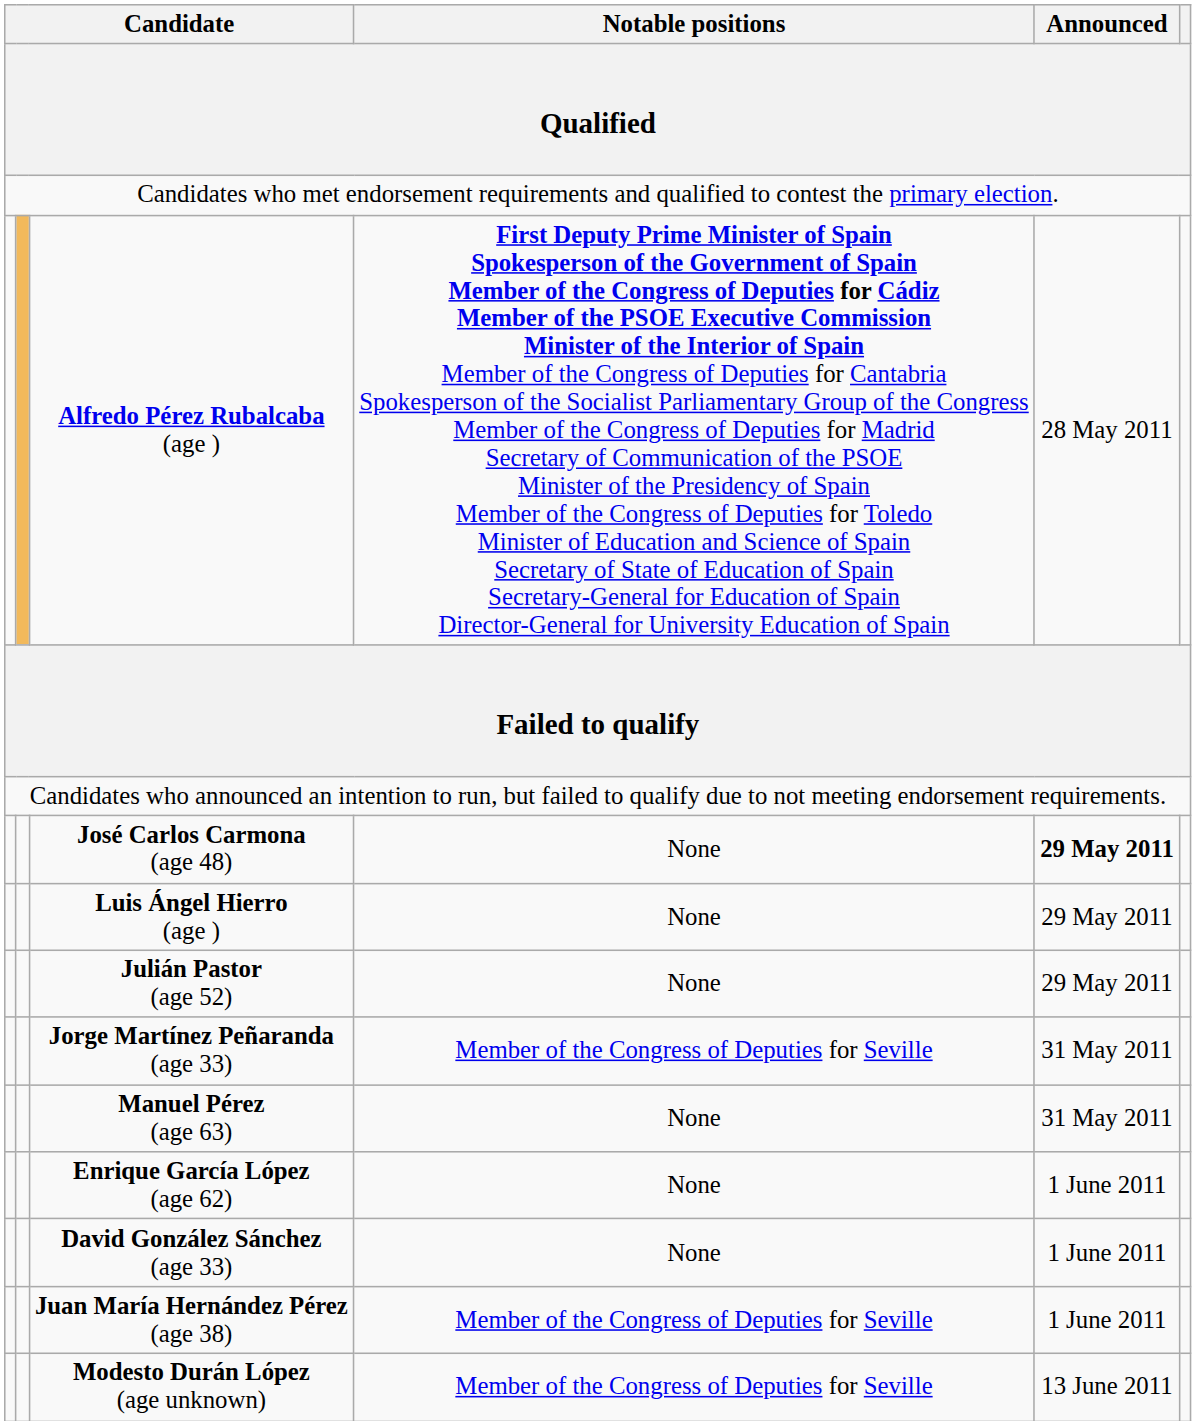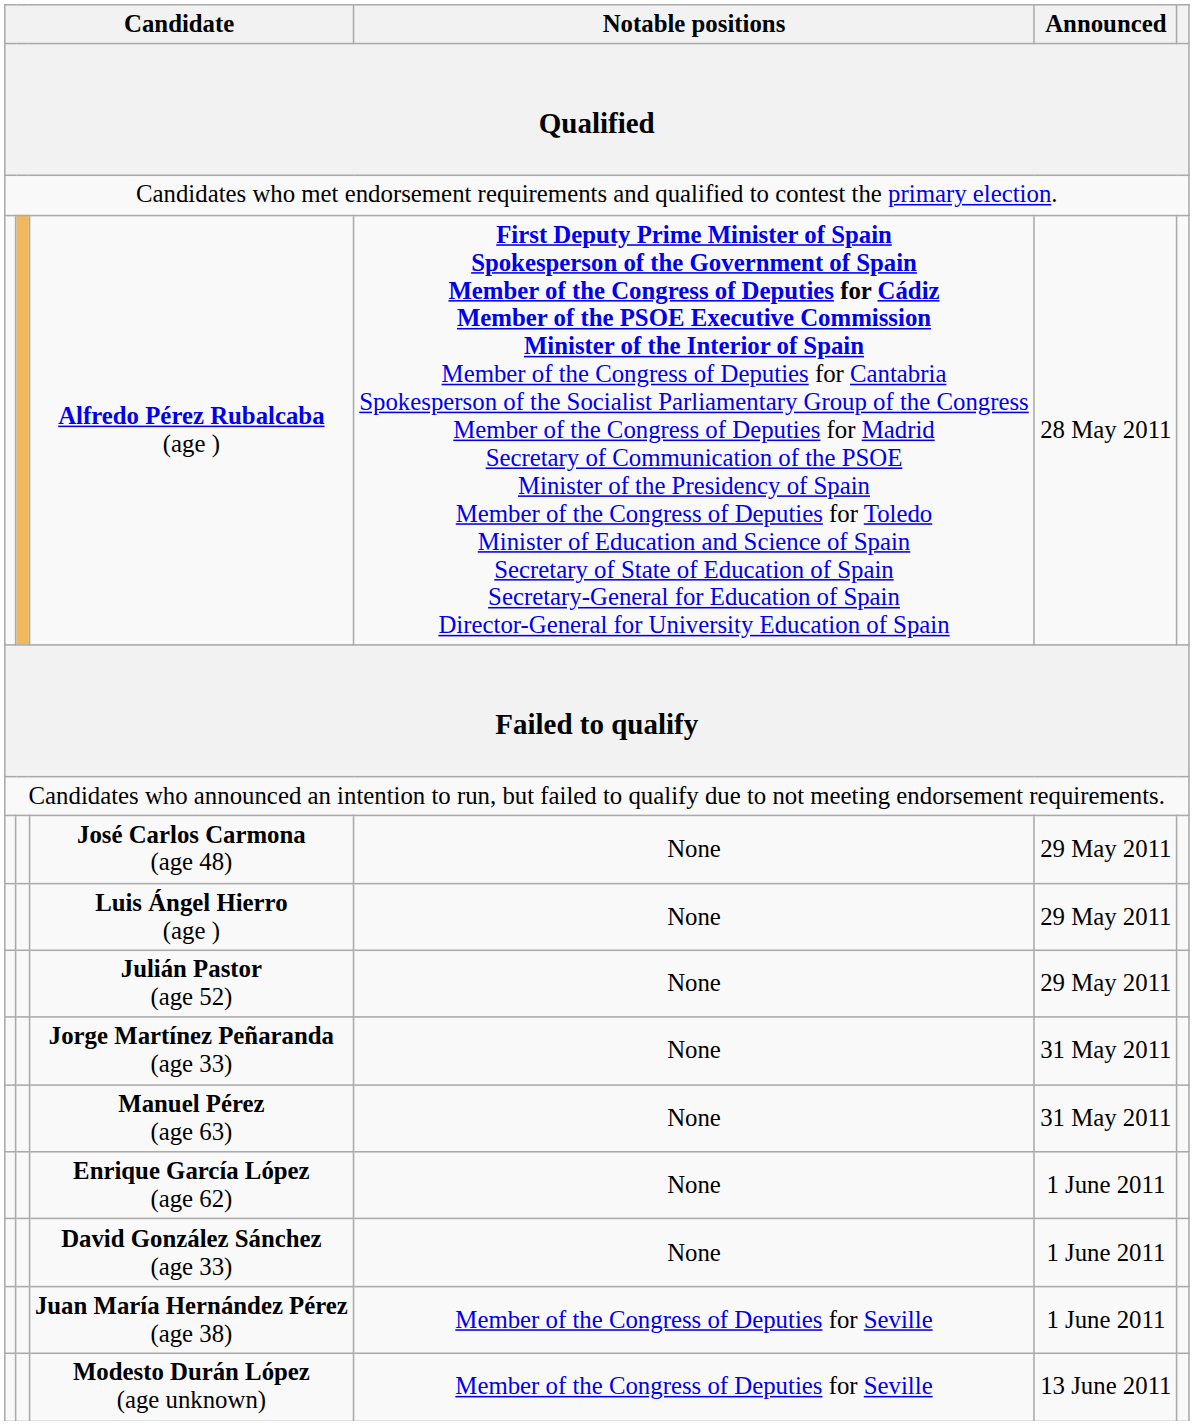José Carlos Carmona (age 48) | Announced: bold -> normal
Jorge Martínez Peñaranda (age 33) | Notable positions: Member of the Congress of Deputies for Seville -> None
